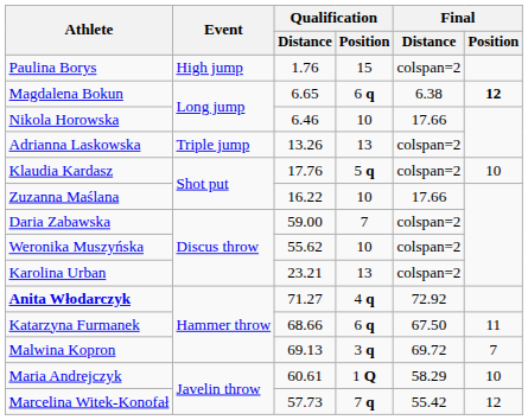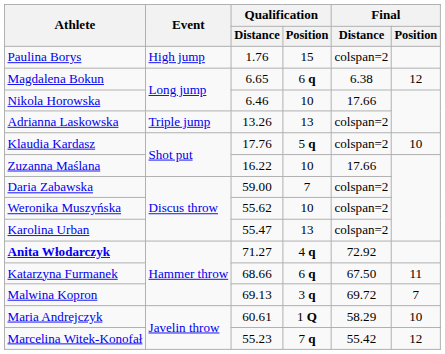Magdalena Bokun | Final / Position: bold -> normal
Karolina Urban | Qualification / Distance: 23.21 -> 55.47
Marcelina Witek-Konofał | Qualification / Distance: 57.73 -> 55.23
